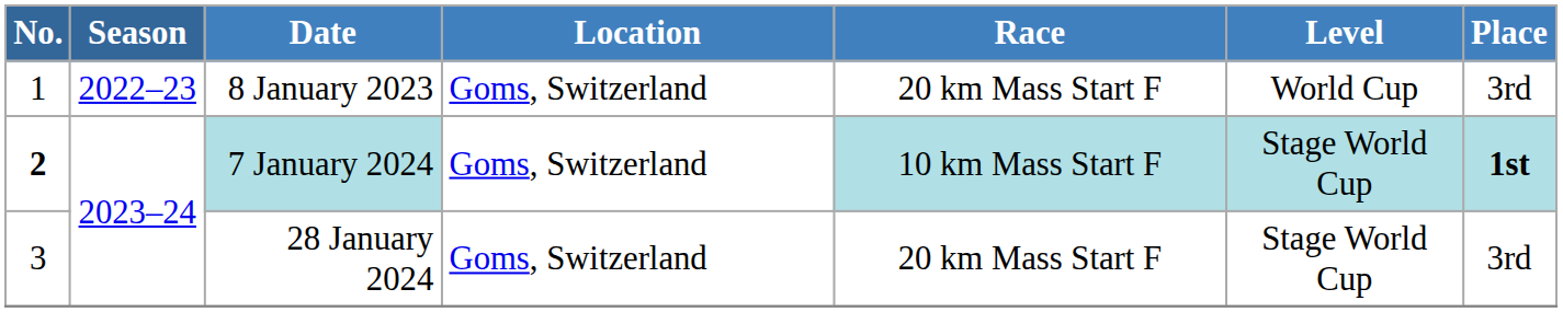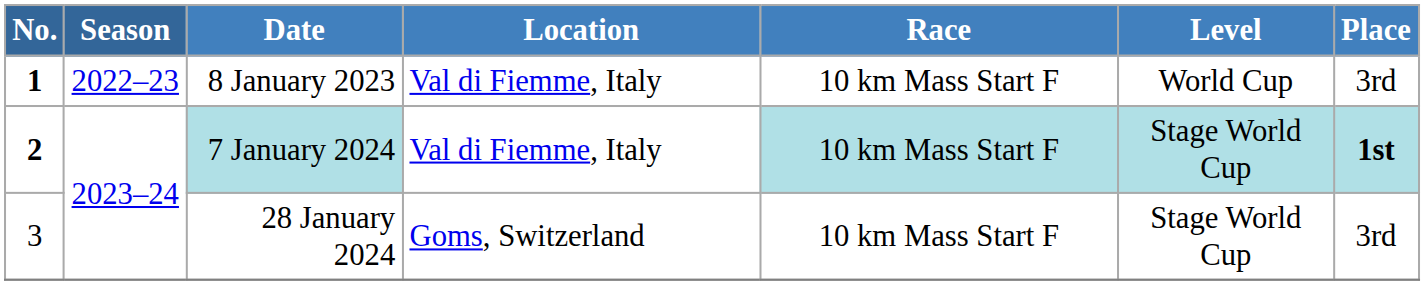8 January 2023 | No.: normal -> bold
8 January 2023 | Location: Goms, Switzerland -> Val di Fiemme, Italy
8 January 2023 | Race: 20 km Mass Start F -> 10 km Mass Start F
7 January 2024 | Location: Goms, Switzerland -> Val di Fiemme, Italy
28 January 2024 | Race: 20 km Mass Start F -> 10 km Mass Start F
